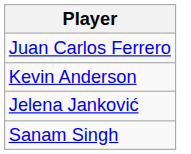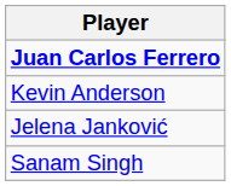row 2 | column 1: normal -> bold
